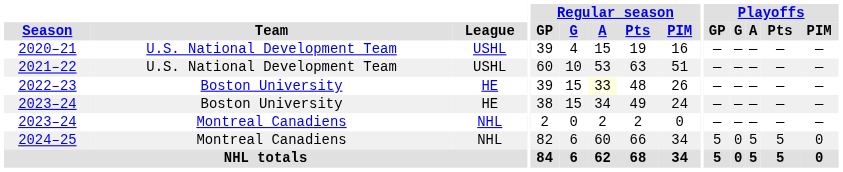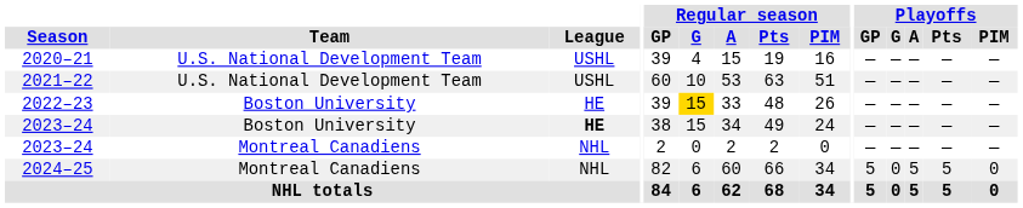2022–23 | Regular season / G: no background -> gold background
2022–23 | Regular season / A: lightyellow background -> no background
2023–24 / Boston University | League: normal -> bold
